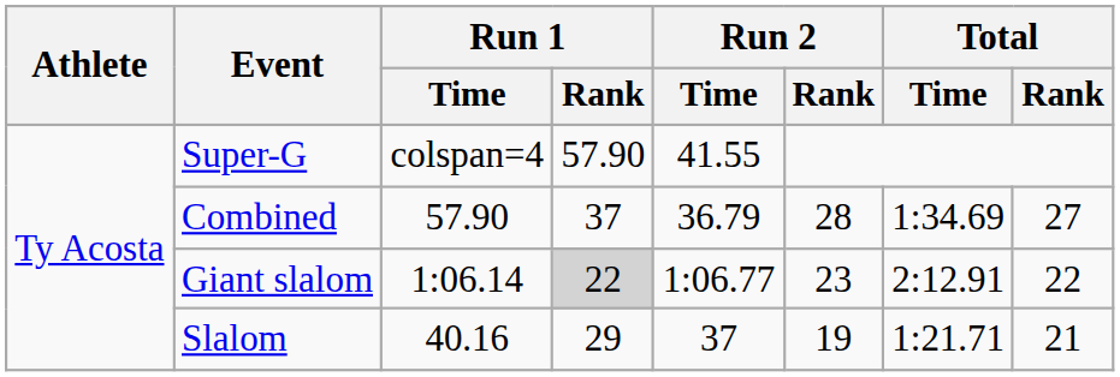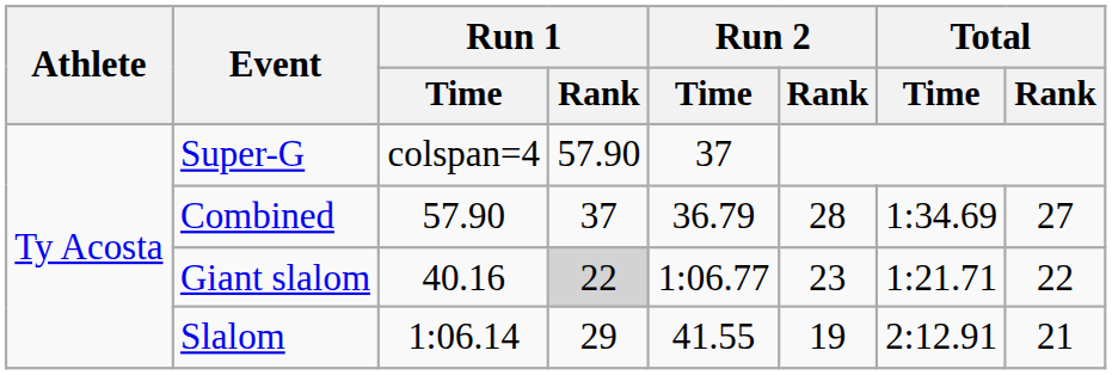Super-G | Run 2 / Time: 41.55 -> 37
Giant slalom | Run 1 / Time: 1:06.14 -> 40.16
Giant slalom | Total / Time: 2:12.91 -> 1:21.71
Slalom | Run 1 / Time: 40.16 -> 1:06.14
Slalom | Run 2 / Time: 37 -> 41.55
Slalom | Total / Time: 1:21.71 -> 2:12.91
